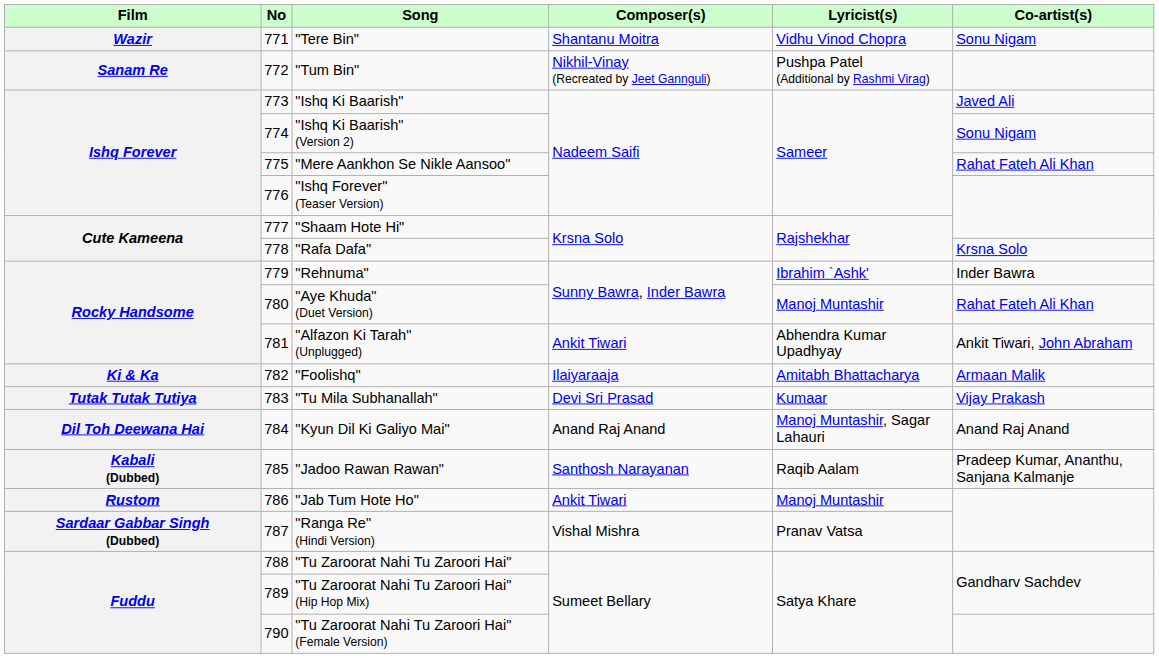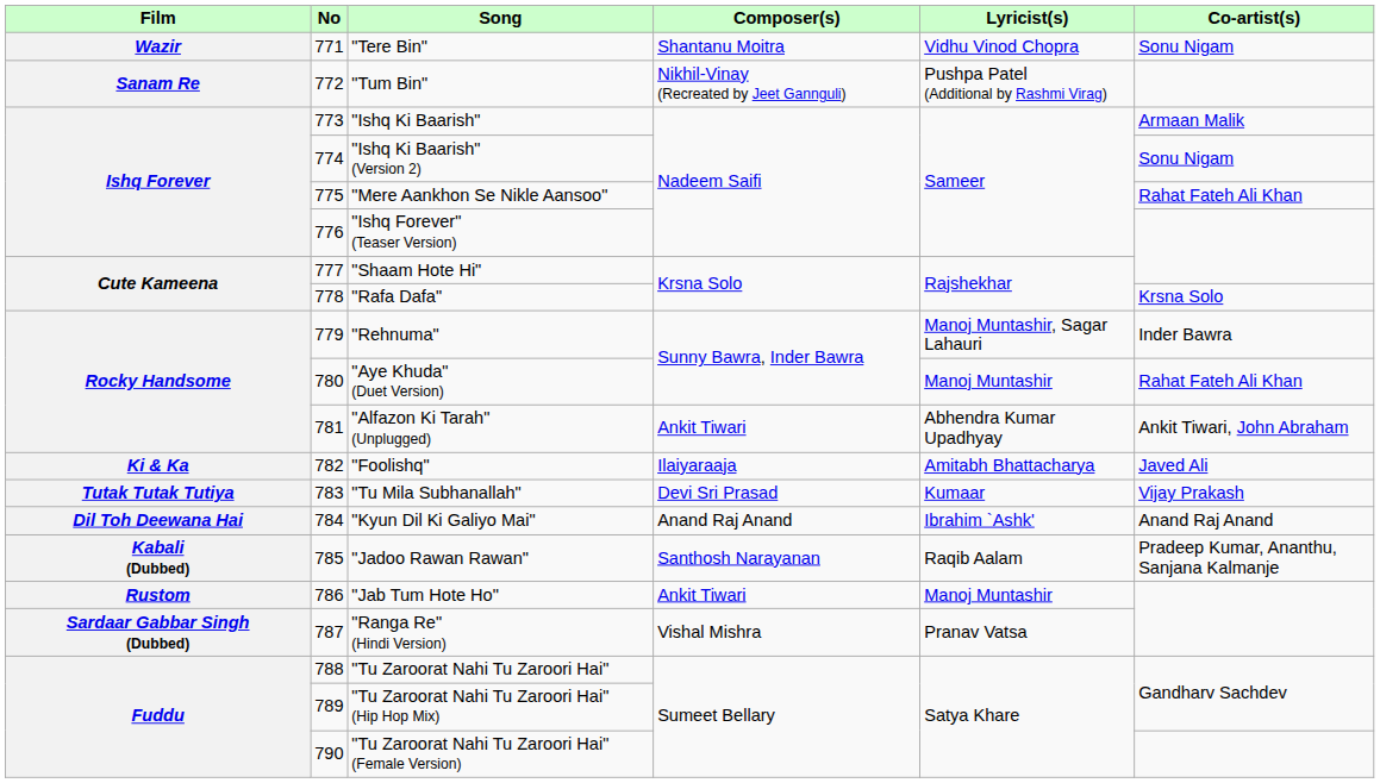"Ishq Ki Baarish" | Co-artist(s): Javed Ali -> Armaan Malik
"Rehnuma" | Lyricist(s): Ibrahim `Ashk' -> Manoj Muntashir, Sagar Lahauri
"Foolishq" | Co-artist(s): Armaan Malik -> Javed Ali
"Kyun Dil Ki Galiyo Mai" | Lyricist(s): Manoj Muntashir, Sagar Lahauri -> Ibrahim `Ashk'
